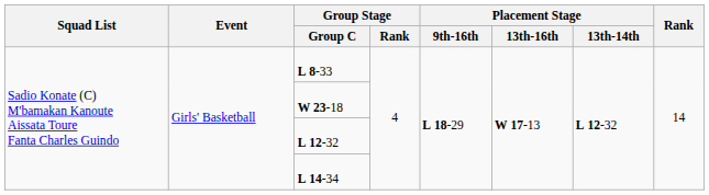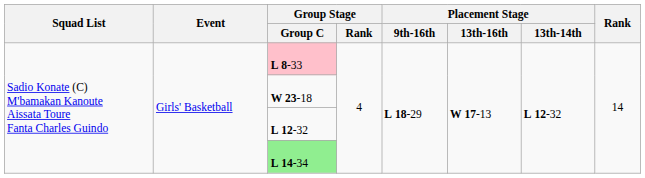L 8-33 | Group Stage / Group C: no background -> pink background
L 14-34 | Group Stage / Group C: no background -> lightgreen background
